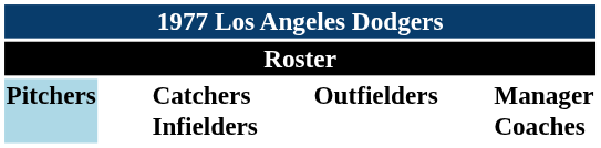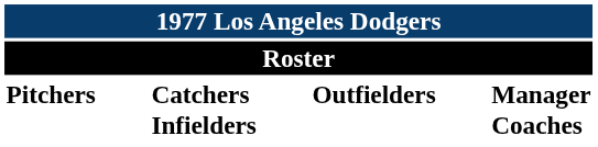Pitchers | column 1: lightblue background -> no background
